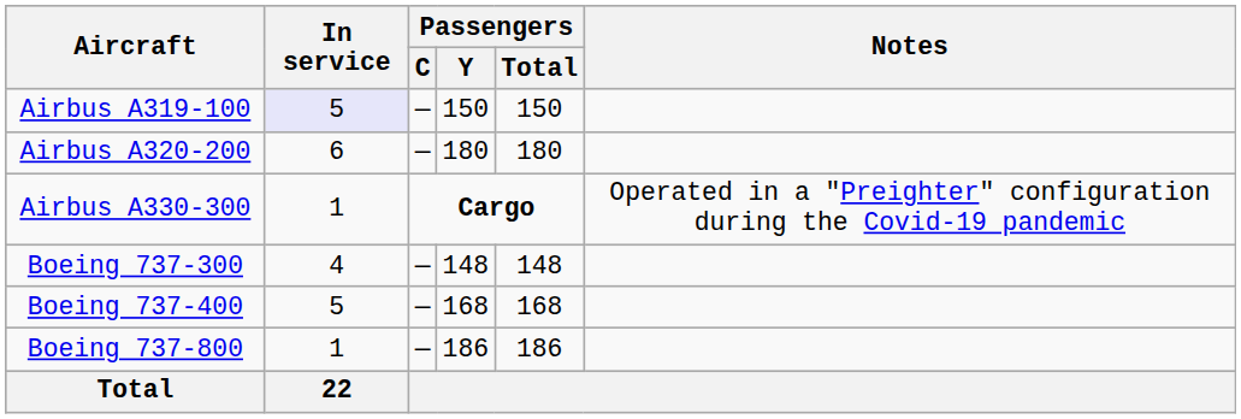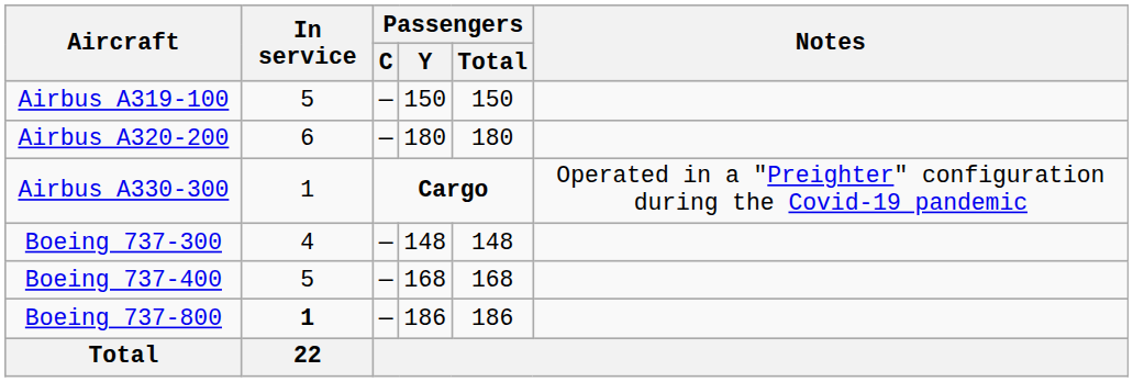Airbus A319-100 | In service: lavender background -> no background
Boeing 737-800 | In service: normal -> bold
